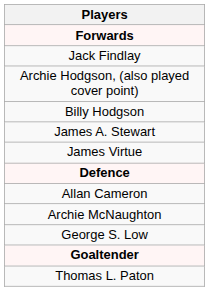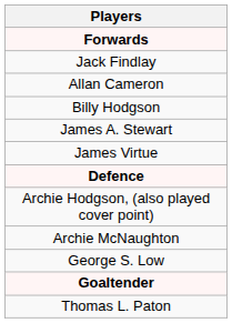row 4 | column 1: Archie Hodgson, (also played cover point) -> Allan Cameron
row 9 | column 1: Allan Cameron -> Archie Hodgson, (also played cover point)
